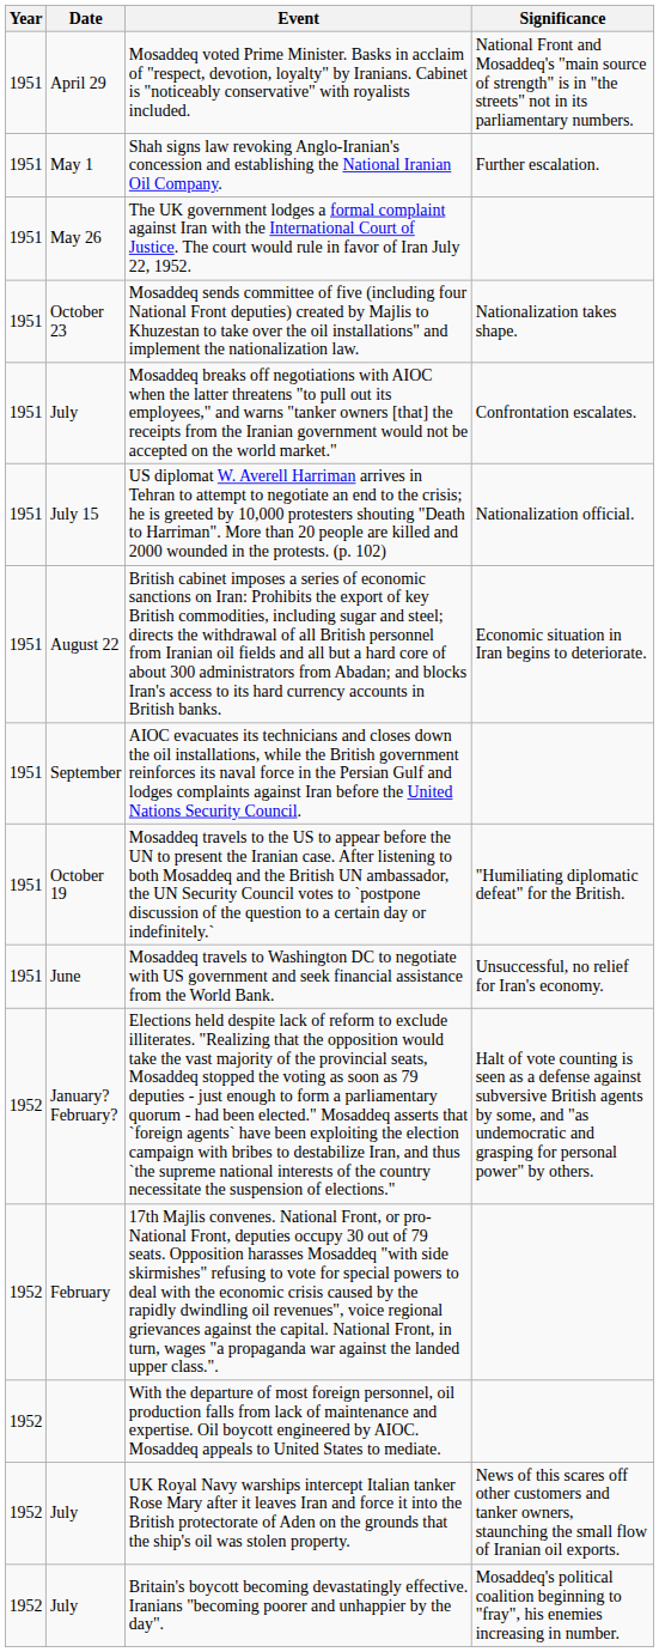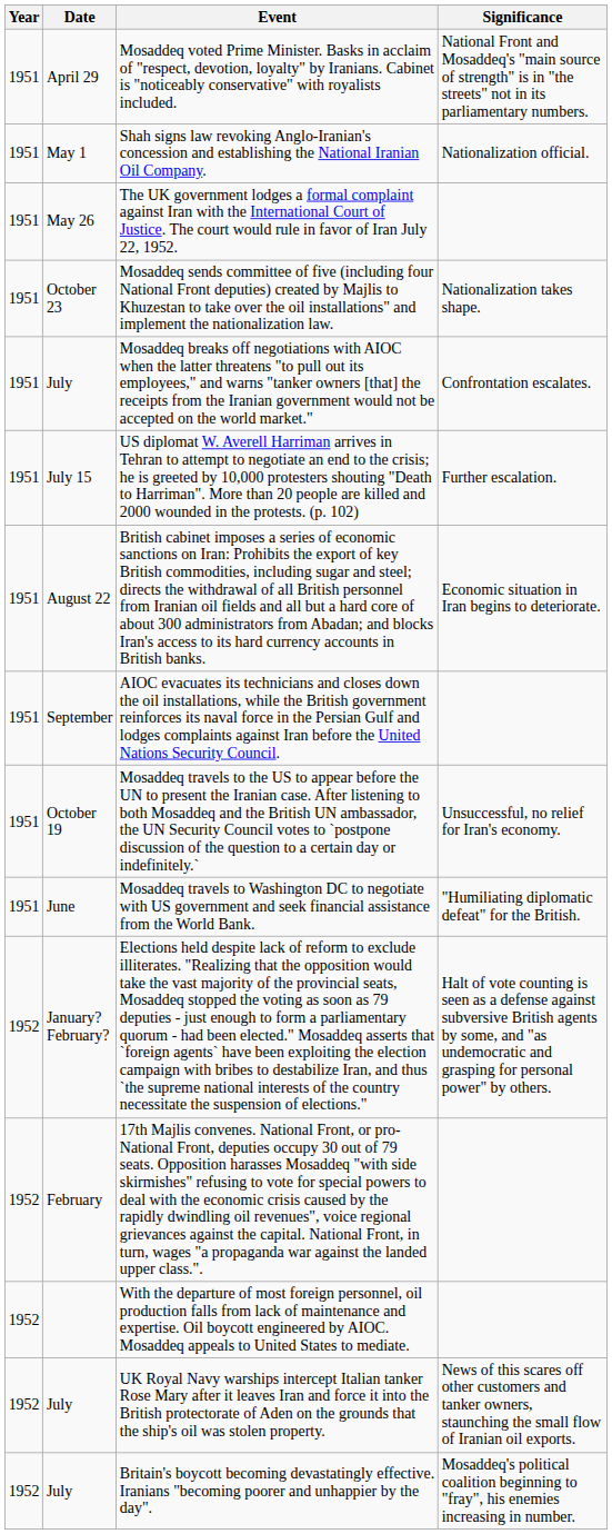row 3 | Significance: Further escalation. -> Nationalization official.
row 7 | Significance: Nationalization official. -> Further escalation.
row 10 | Significance: "Humiliating diplomatic defeat" for the British. -> Unsuccessful, no relief for Iran's economy.
row 11 | Significance: Unsuccessful, no relief for Iran's economy. -> "Humiliating diplomatic defeat" for the British.
